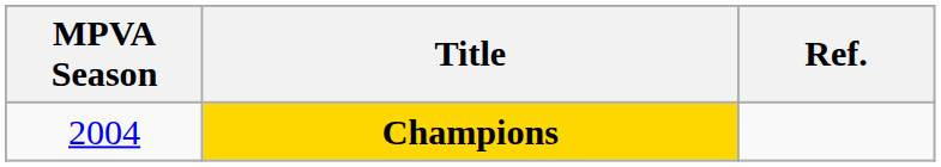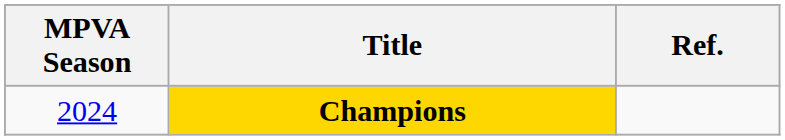Champions | MPVA Season: 2004 -> 2024
